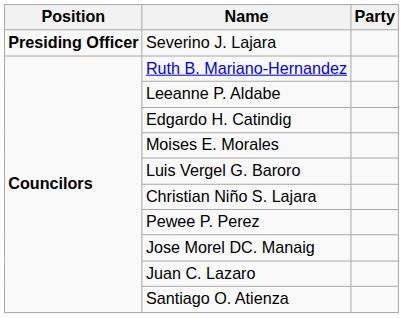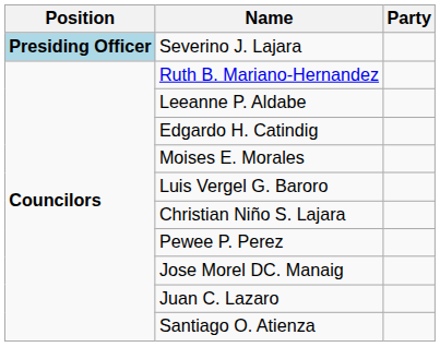Severino J. Lajara | Position: no background -> lightblue background
